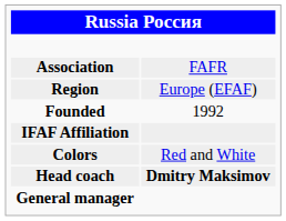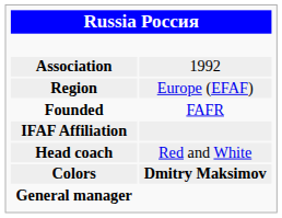row 2 | column 2: FAFR -> 1992
row 4 | column 2: 1992 -> FAFR
row 6 | column 1: Colors -> Head coach
row 7 | column 1: Head coach -> Colors
